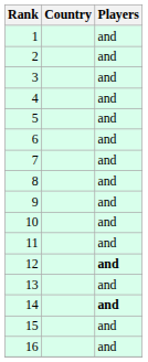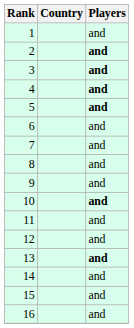2 | Players: normal -> bold
3 | Players: normal -> bold
4 | Players: normal -> bold
5 | Players: normal -> bold
10 | Players: normal -> bold
12 | Players: bold -> normal
13 | Players: normal -> bold
14 | Players: bold -> normal
